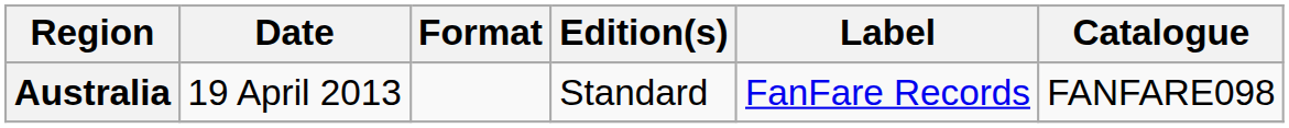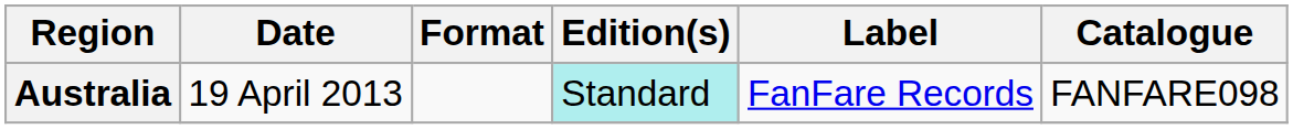Australia / 19 April 2013 | Edition(s): no background -> paleturquoise background
